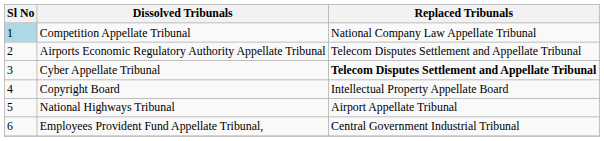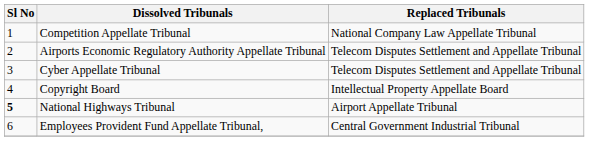Competition Appellate Tribunal | Sl No: lightblue background -> no background
Cyber Appellate Tribunal | Replaced Tribunals: bold -> normal
National Highways Tribunal | Sl No: normal -> bold
